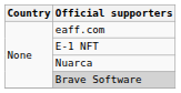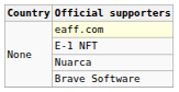eaff.com | Official supporters: no background -> lightyellow background
Brave Software | Official supporters: lightgrey background -> no background
